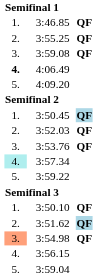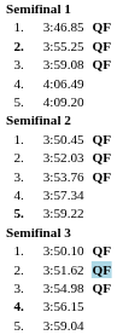3:55.25 | column 1: normal -> bold
4:06.49 | column 1: bold -> normal
3:50.45 | column 3: lightblue background -> no background
3:57.34 | column 1: paleturquoise background -> no background
3:59.22 | column 1: normal -> bold
3:54.98 | column 1: lightsalmon background -> no background
3:56.15 | column 1: normal -> bold
